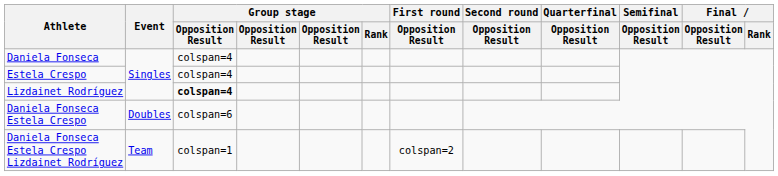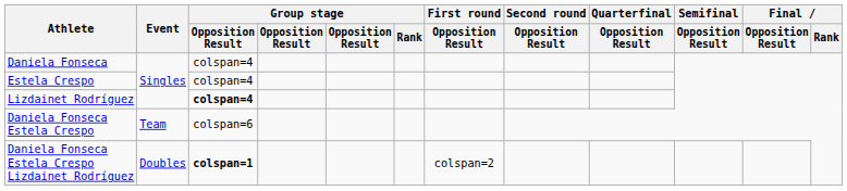Daniela Fonseca Estela Crespo | Event: Doubles -> Team
Daniela Fonseca Estela Crespo Lizdainet Rodríguez | Event: Team -> Doubles
Daniela Fonseca Estela Crespo Lizdainet Rodríguez | column 3: normal -> bold
